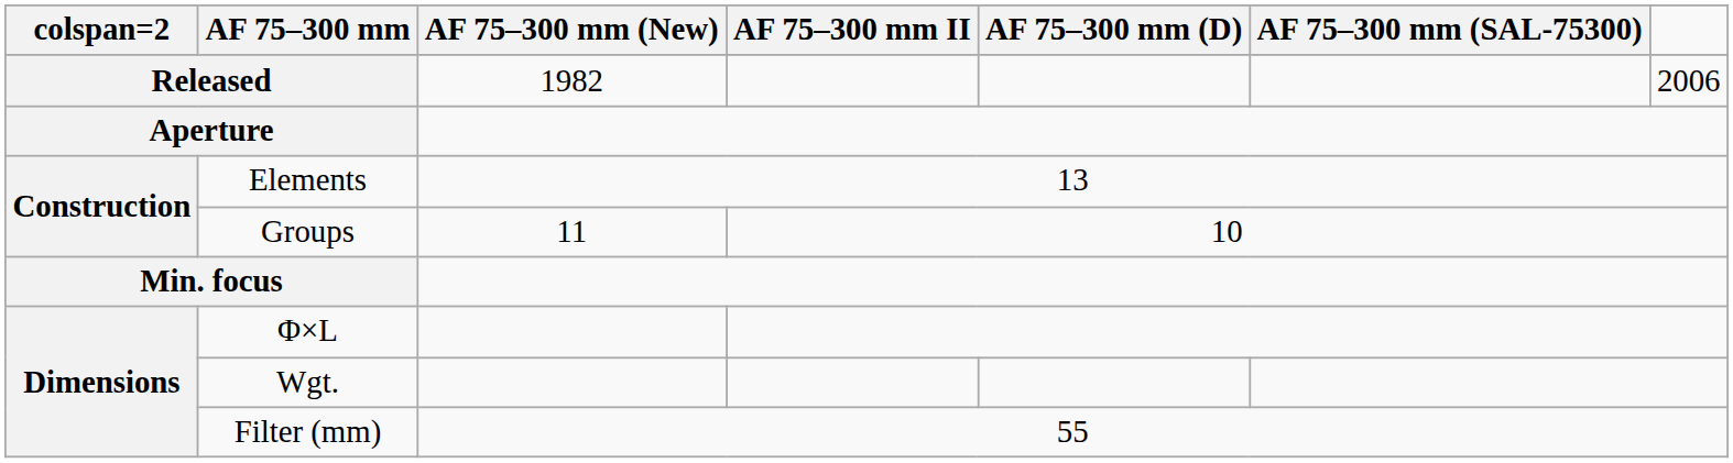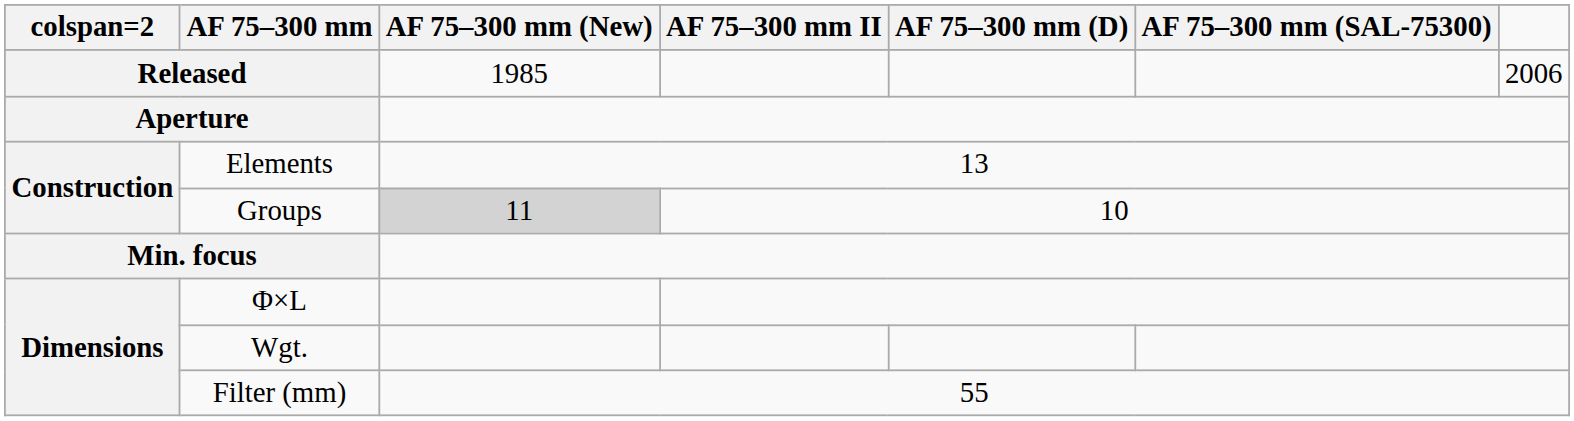Released | AF 75–300 mm (New): 1982 -> 1985
Groups | AF 75–300 mm (New): no background -> lightgrey background
